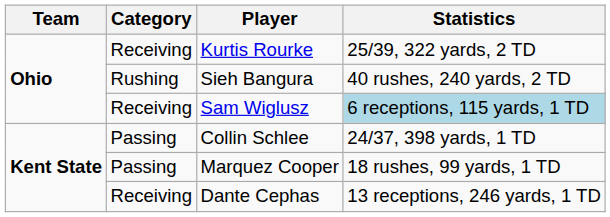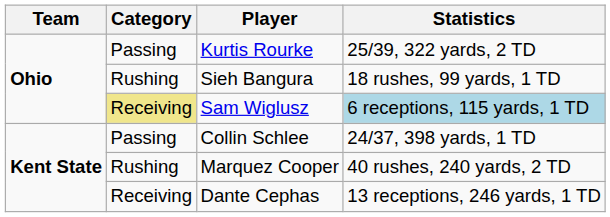Kurtis Rourke | Category: Receiving -> Passing
Sieh Bangura | Statistics: 40 rushes, 240 yards, 2 TD -> 18 rushes, 99 yards, 1 TD
Sam Wiglusz | Category: no background -> khaki background
Marquez Cooper | Category: Passing -> Rushing
Marquez Cooper | Statistics: 18 rushes, 99 yards, 1 TD -> 40 rushes, 240 yards, 2 TD
